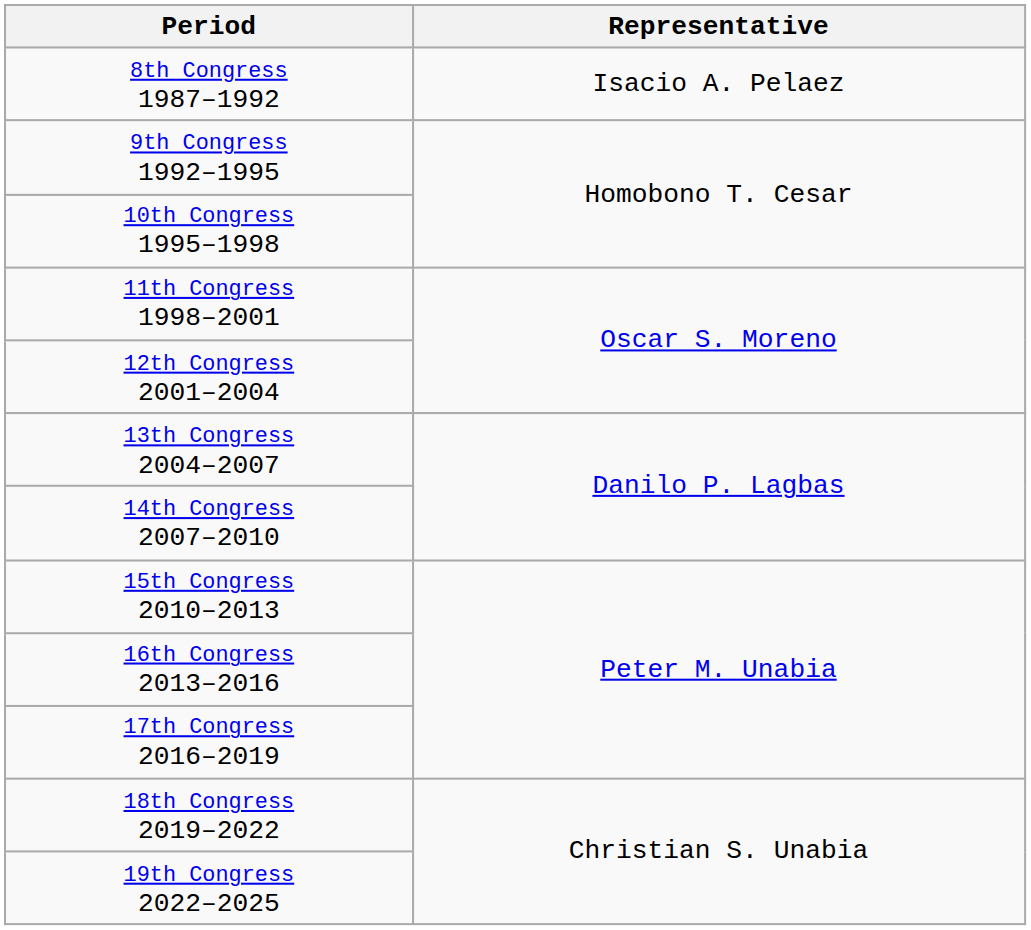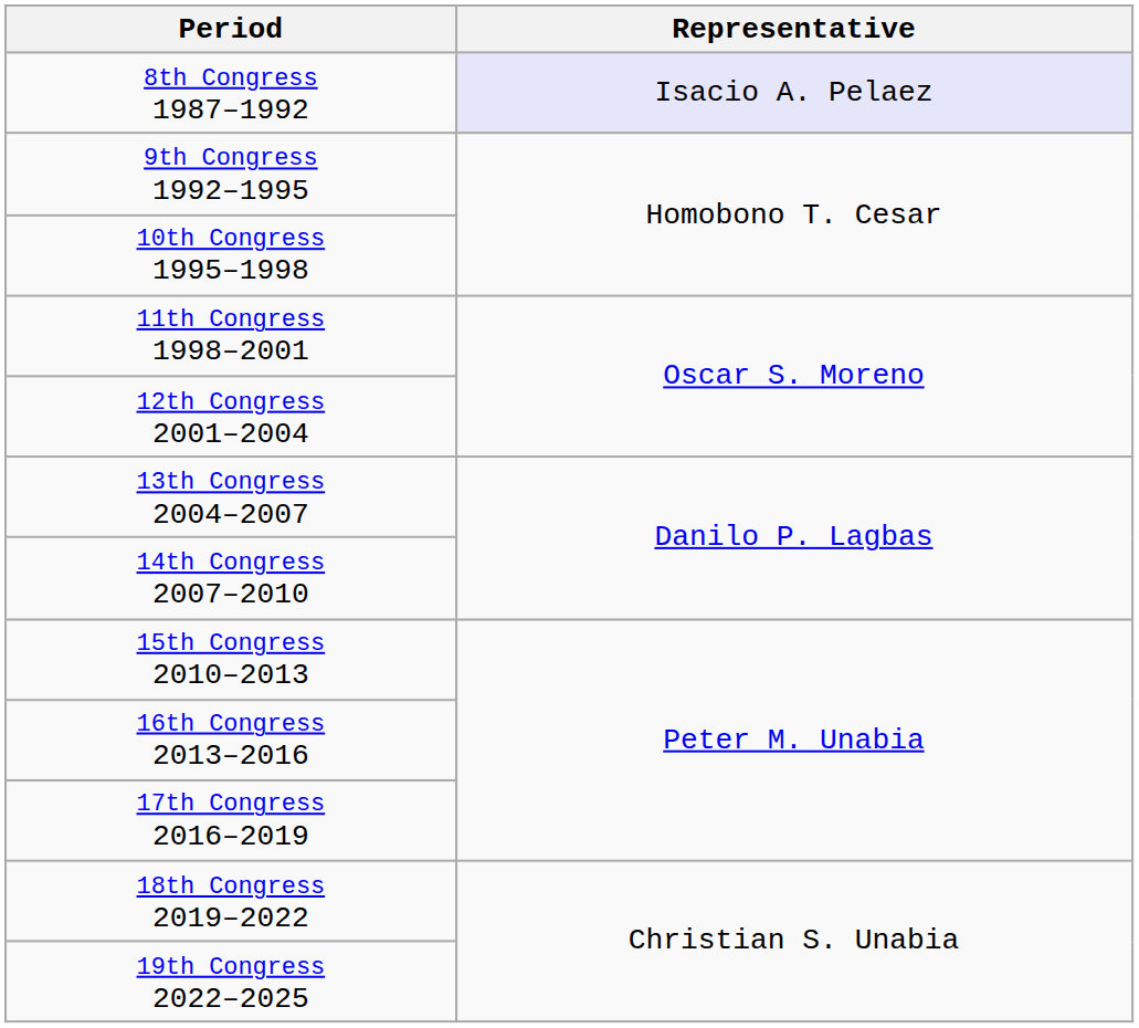8th Congress 1987–1992 | Representative: no background -> lavender background
